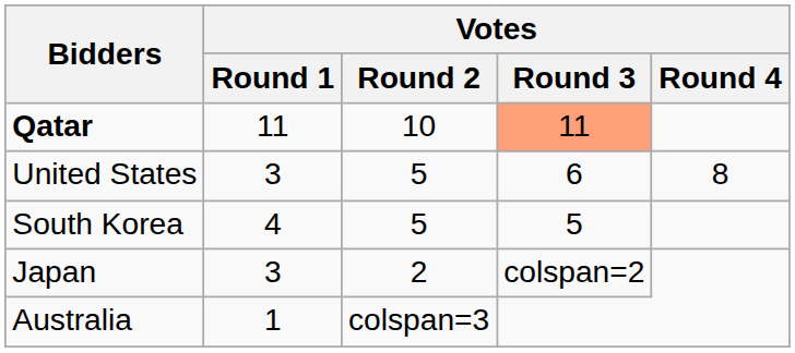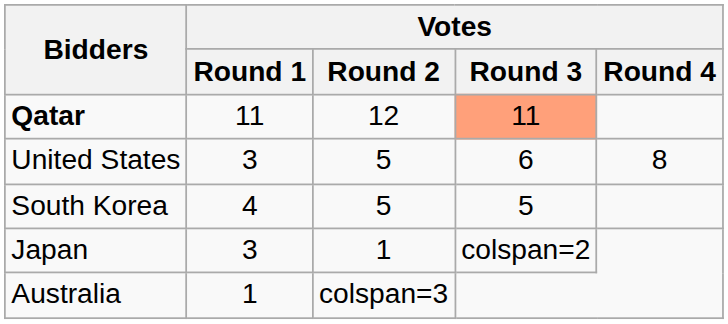Qatar | Votes / Round 2: 10 -> 12
Japan | Votes / Round 2: 2 -> 1
